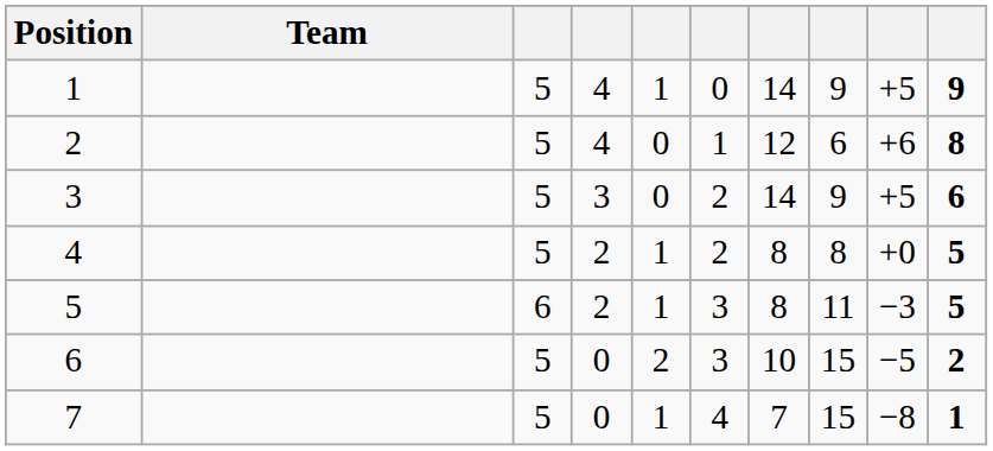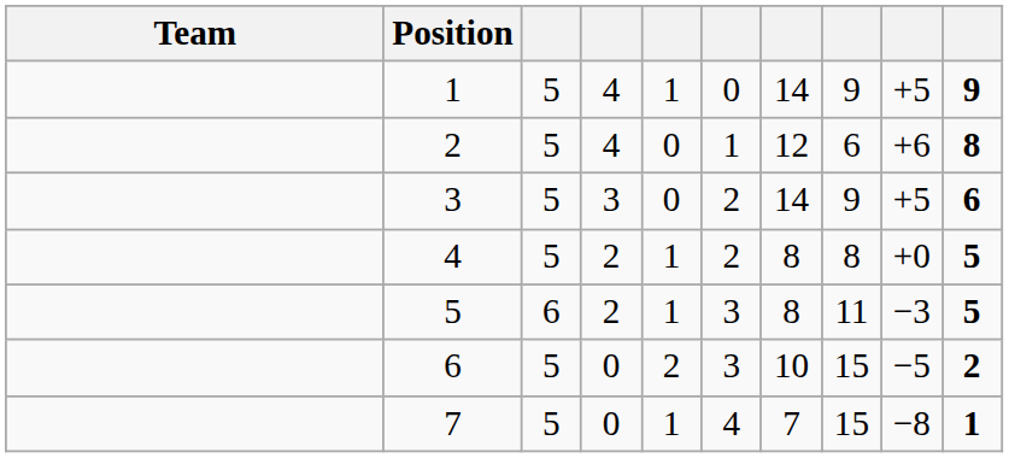columns swapped: Position <-> Team
